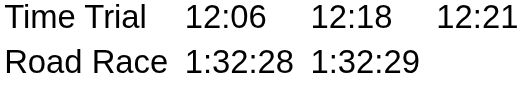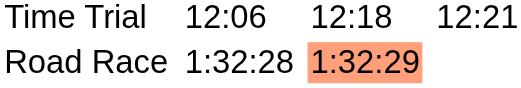Road Race | column 3: no background -> lightsalmon background
